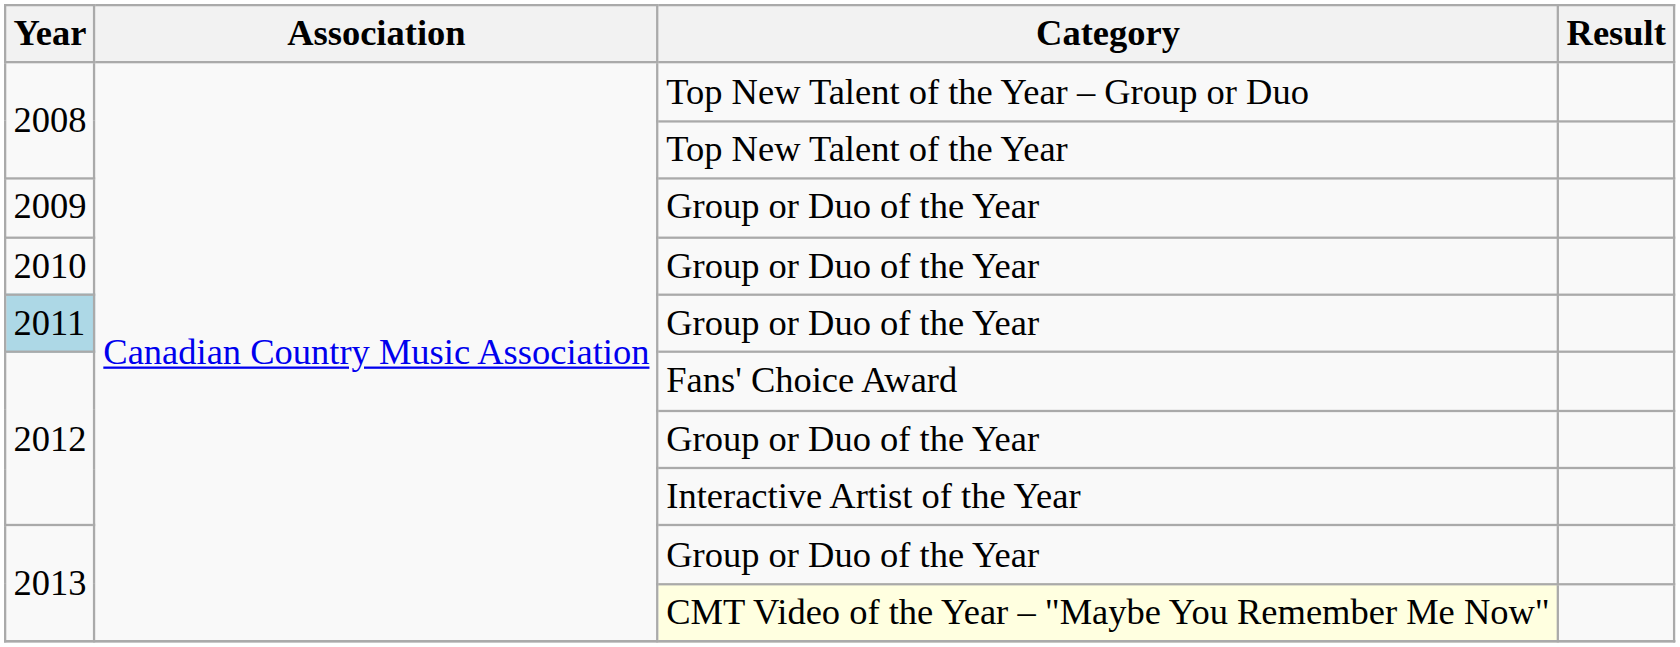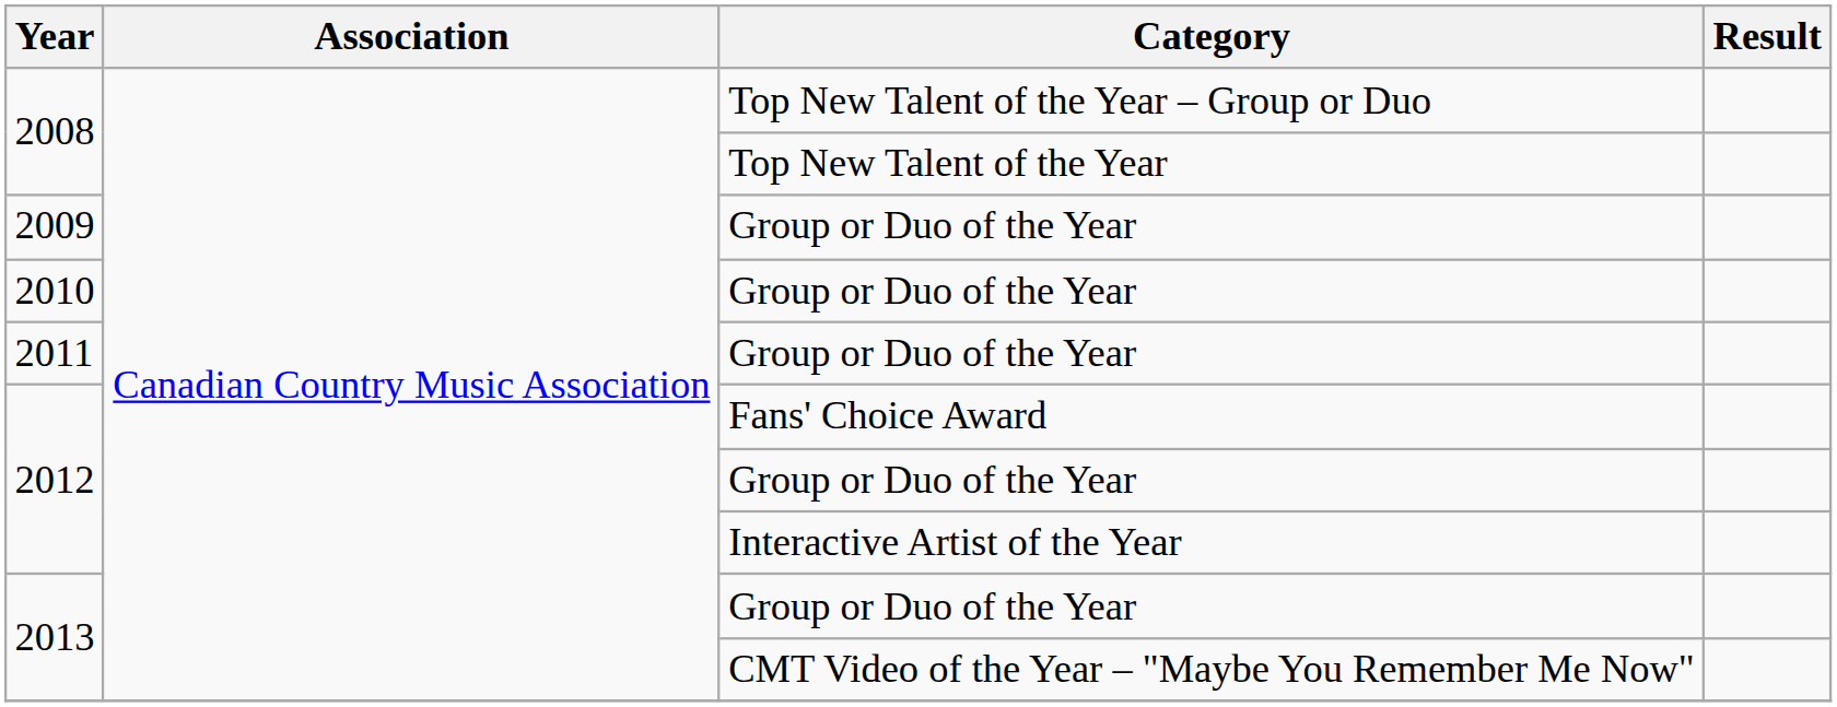2011 | Year: lightblue background -> no background
2013 / CMT Video of the Year – "Maybe You Remember Me Now" | Category: lightyellow background -> no background
